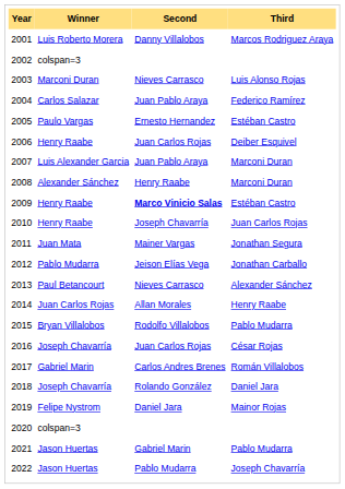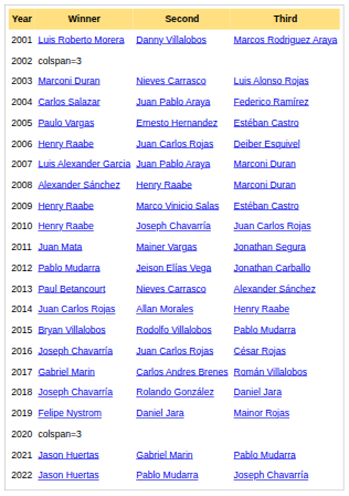2009 | Second: bold -> normal
